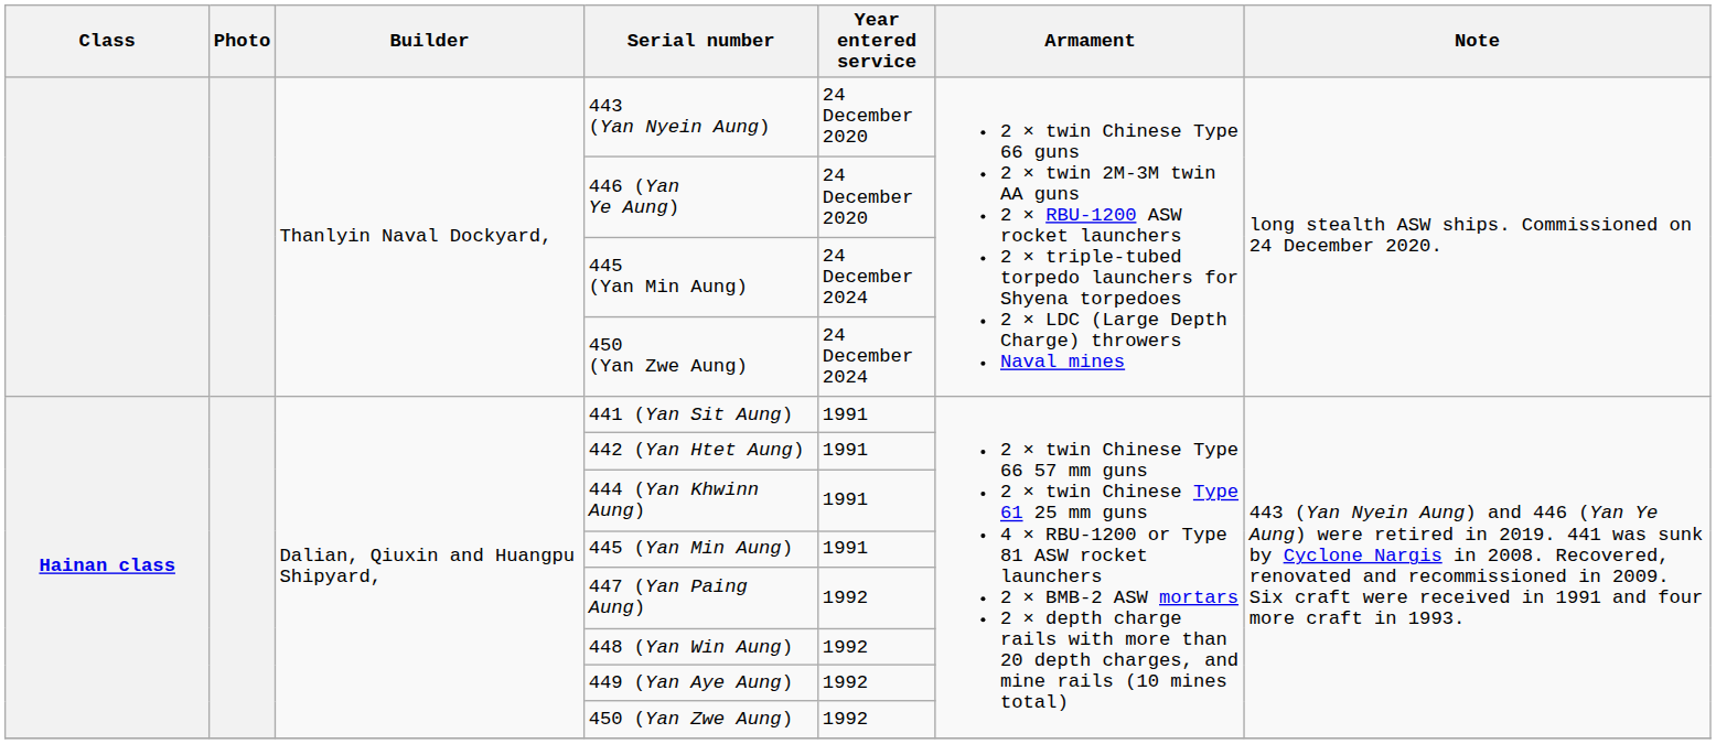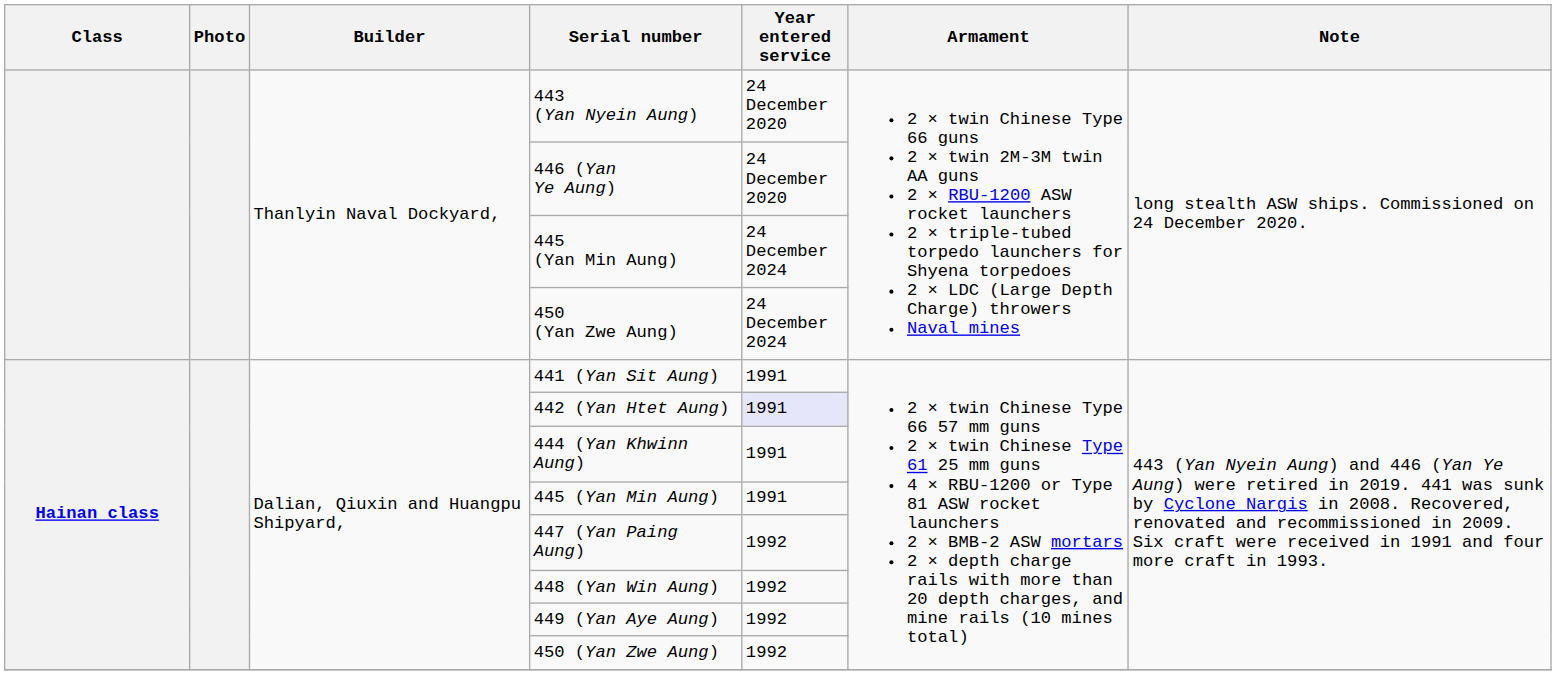442 (Yan Htet Aung) | Year entered service: no background -> lavender background
